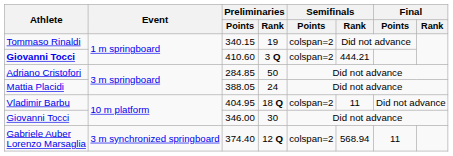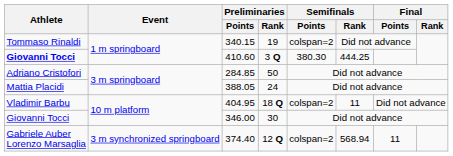410.60 | Semifinals / Points: colspan=2 -> 380.30
410.60 | Semifinals / Rank: 444.21 -> 444.25
